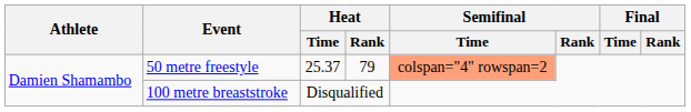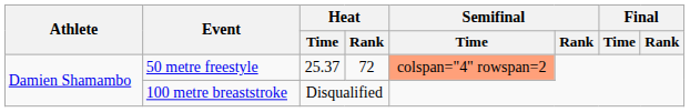50 metre freestyle | Heat / Rank: 79 -> 72
